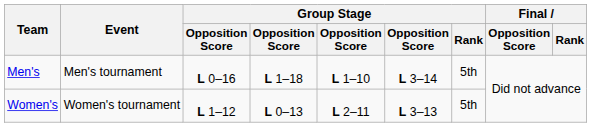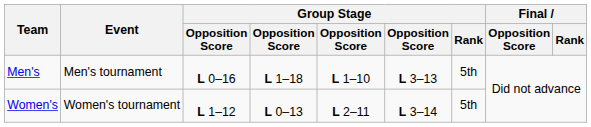Men's | column 6: L 3–14 -> L 3–13
Women's | column 6: L 3–13 -> L 3–14
